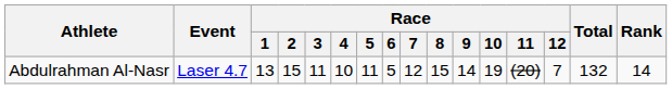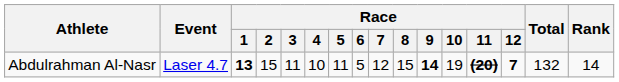Abdulrahman Al-Nasr | Race / 1: normal -> bold
Abdulrahman Al-Nasr | Race / 9: normal -> bold
Abdulrahman Al-Nasr | Race / 11: normal -> bold
Abdulrahman Al-Nasr | Race / 12: normal -> bold
